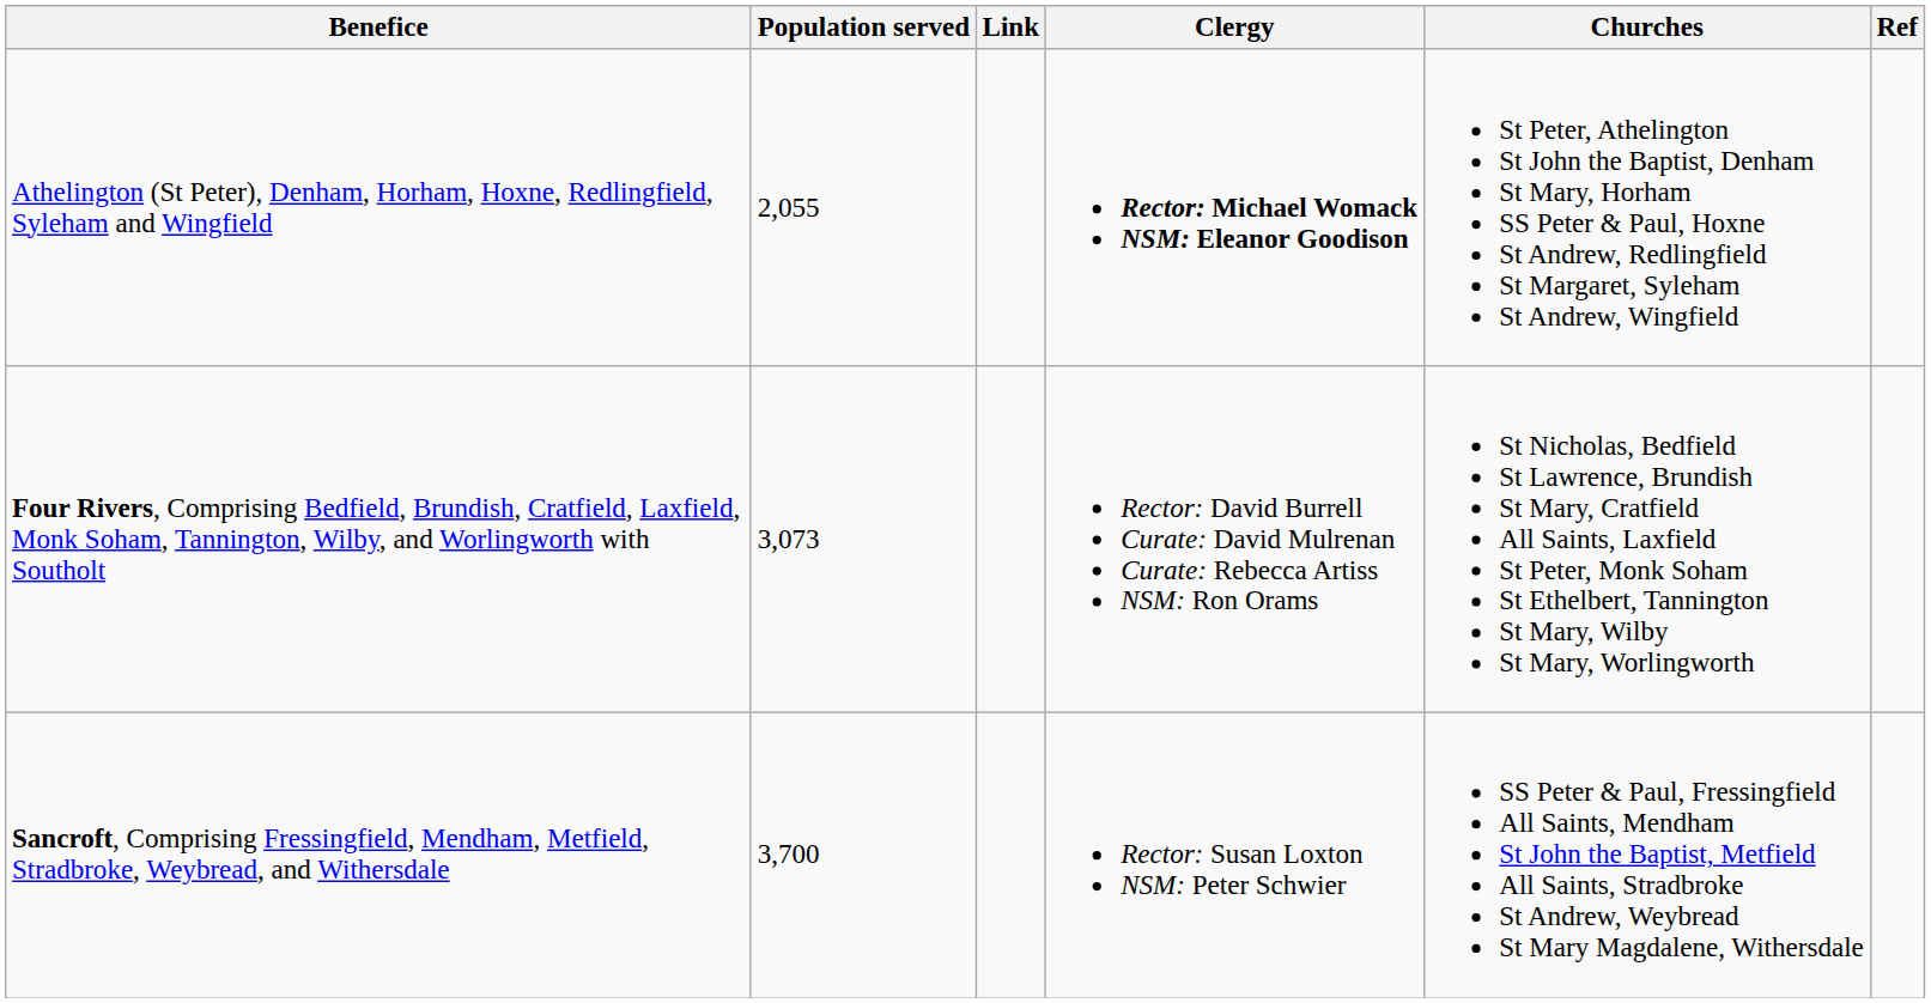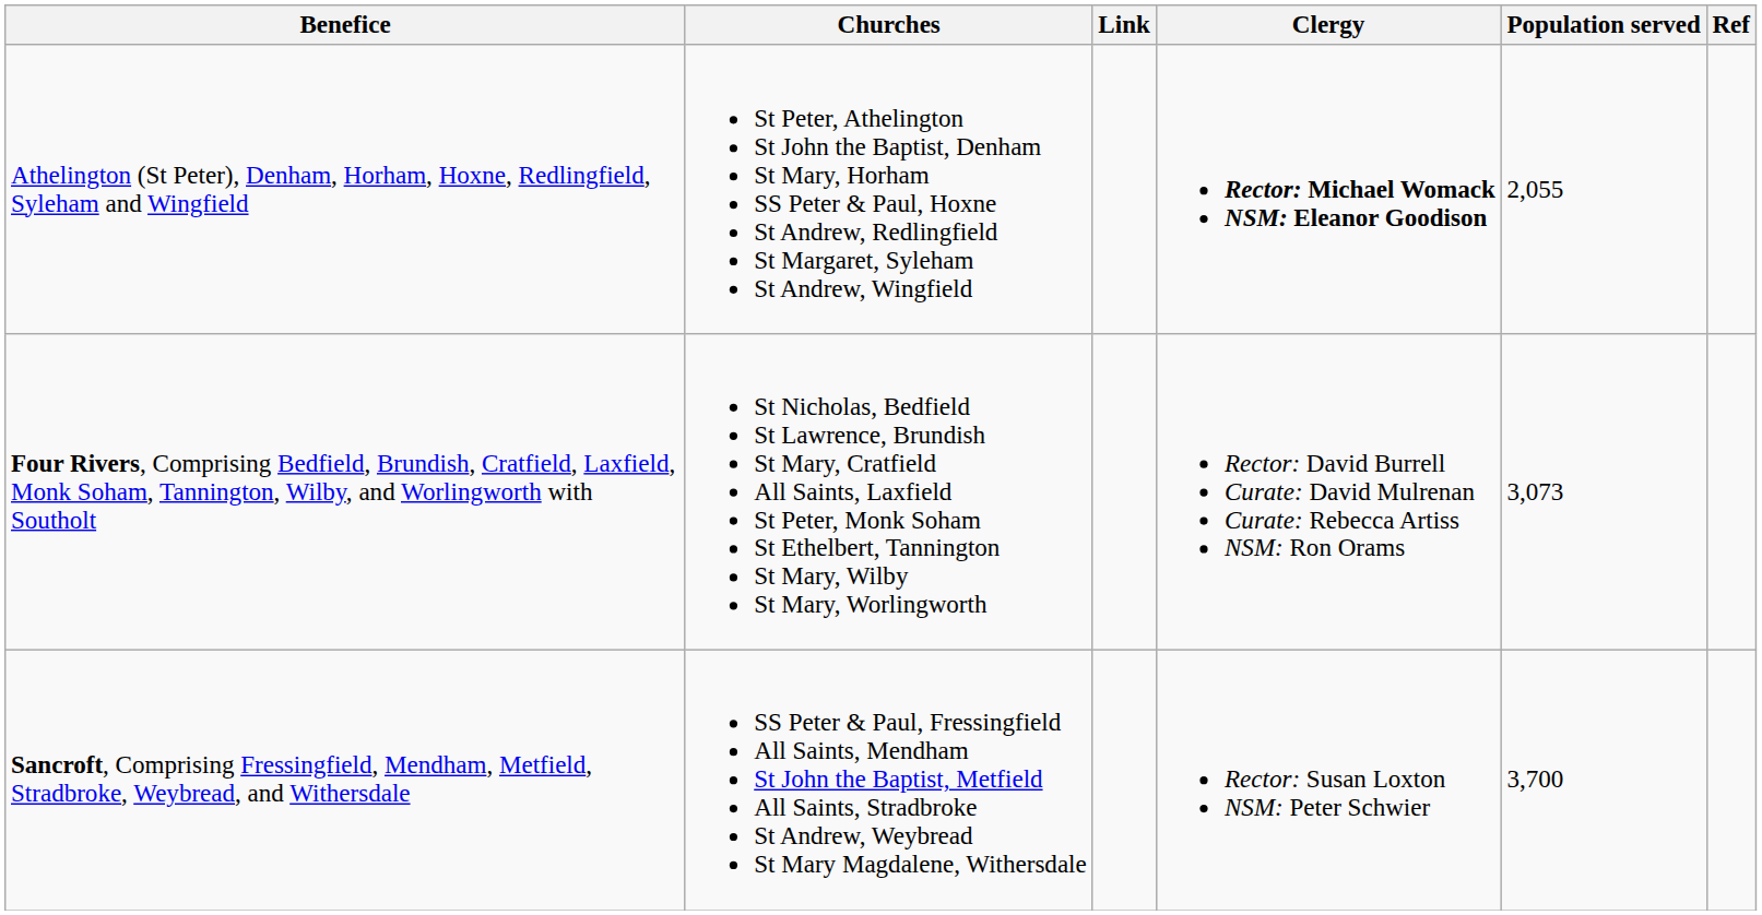columns swapped: Churches <-> Population served
